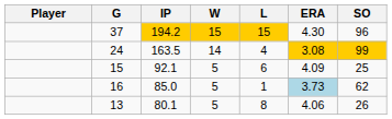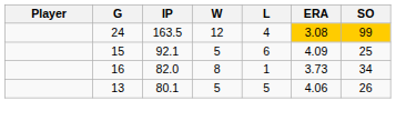- row: 37 | 194.2 | 15 | 15 | 4.30 | 96
24 | W: 14 -> 12
16 | IP: 85.0 -> 82.0
16 | W: 5 -> 8
16 | ERA: lightblue background -> no background
16 | SO: 62 -> 34
13 | L: 8 -> 5
